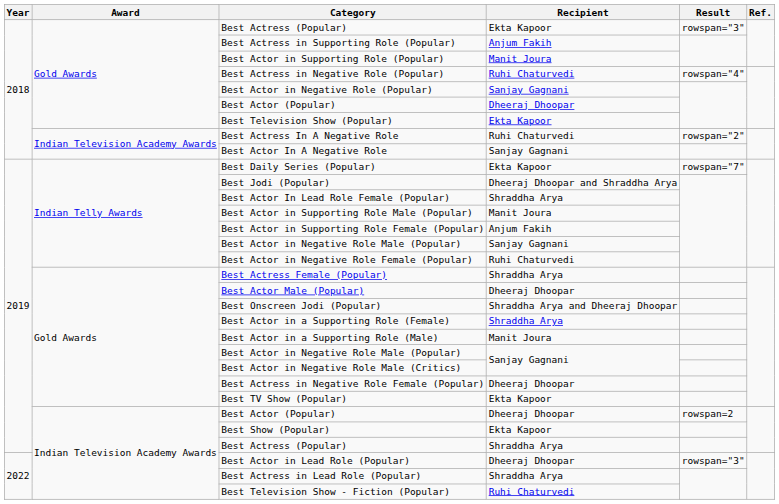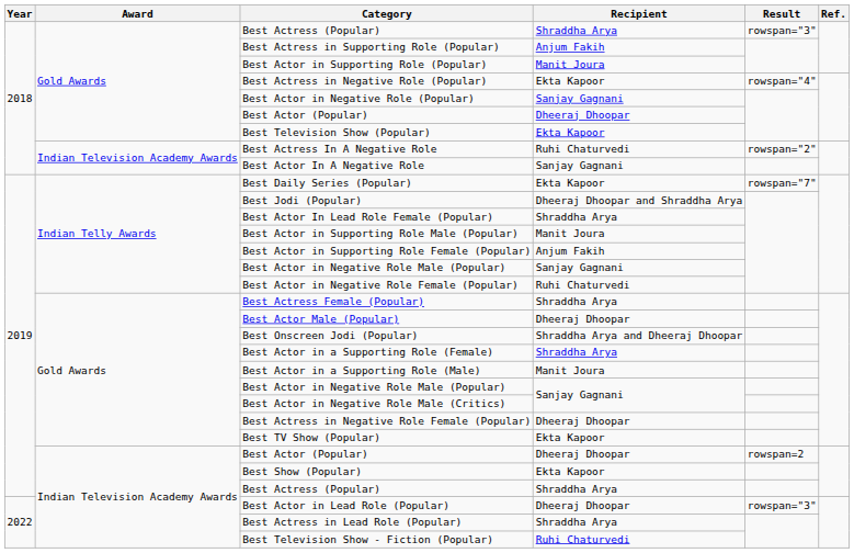Gold Awards / Best Actress (Popular) | Recipient: Ekta Kapoor -> Shraddha Arya
Best Actress in Negative Role (Popular) | Recipient: Ruhi Chaturvedi -> Ekta Kapoor
